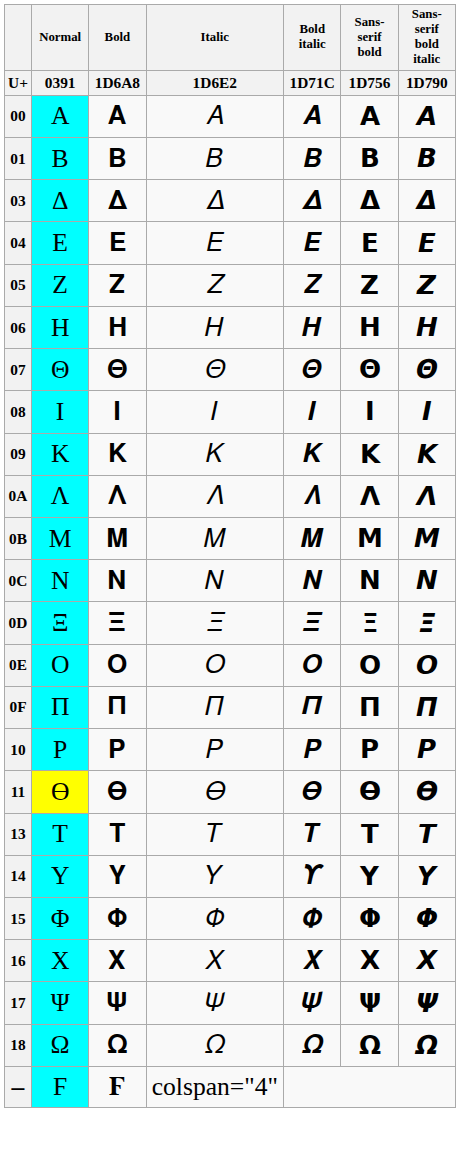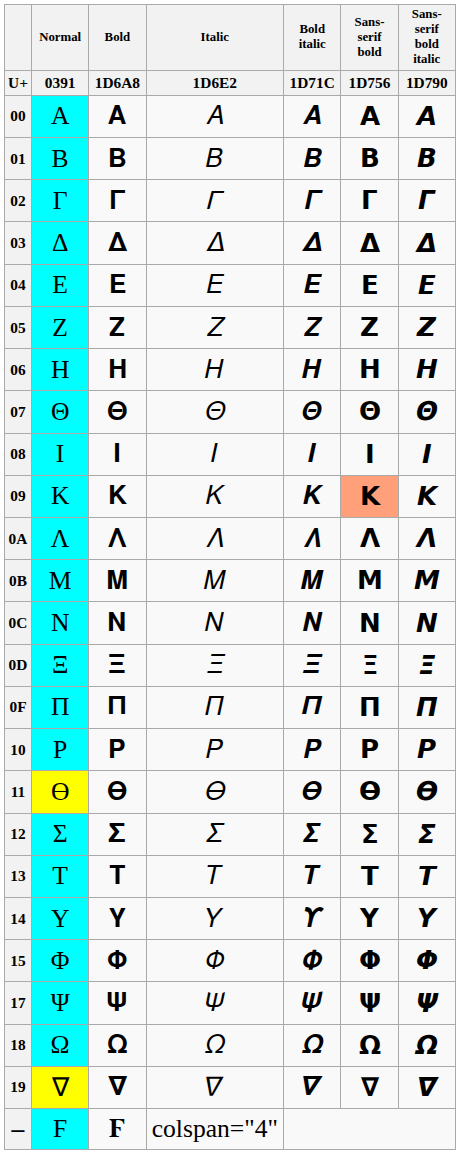+ row: 02 | Γ | 𝚪 | 𝛤 | 𝜞 | 𝝘 | 𝞒
09 | Sans- serif bold / 1D756: no background -> lightsalmon background
- row: 0E | Ο | 𝚶 | 𝛰 | 𝜪 | 𝝤 | 𝞞
+ row: 12 | Σ | 𝚺 | 𝛴 | 𝜮 | 𝝨 | 𝞢
- row: 16 | Χ | 𝚾 | 𝛸 | 𝜲 | 𝝬 | 𝞦
+ row: 19 | ∇ | 𝛁 | 𝛻 | 𝜵 | 𝝯 | 𝞩
